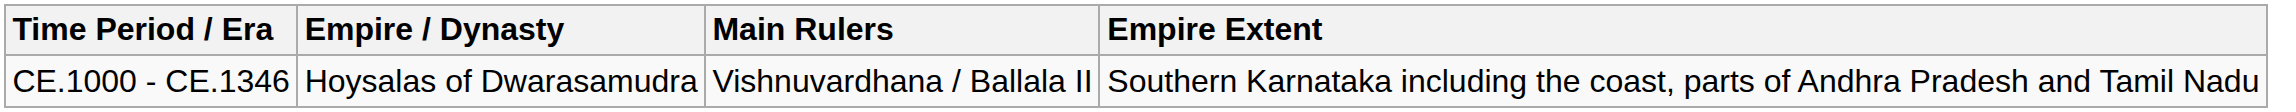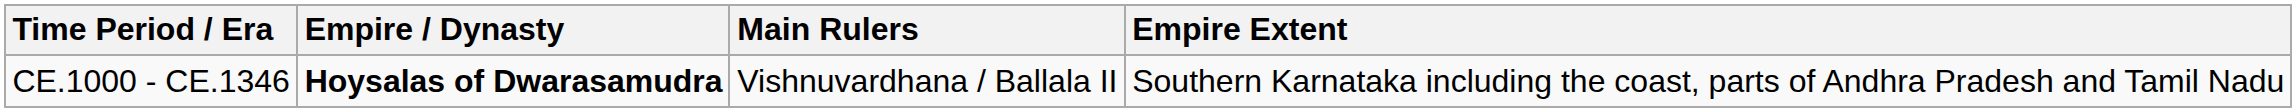CE.1000 - CE.1346 | Empire / Dynasty: normal -> bold
